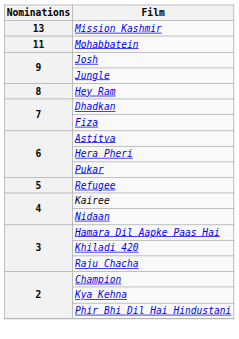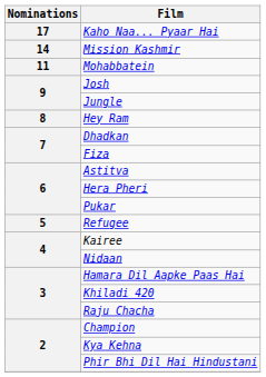+ row: 17 | Kaho Naa... Pyaar Hai
Mission Kashmir | Nominations: 13 -> 14
